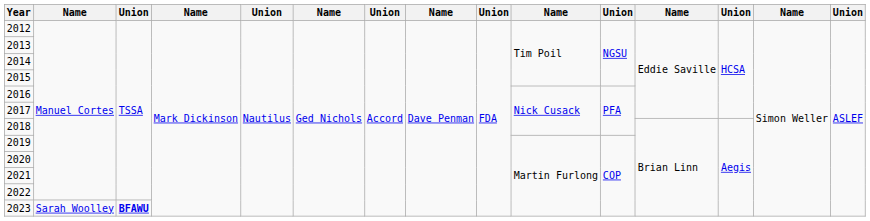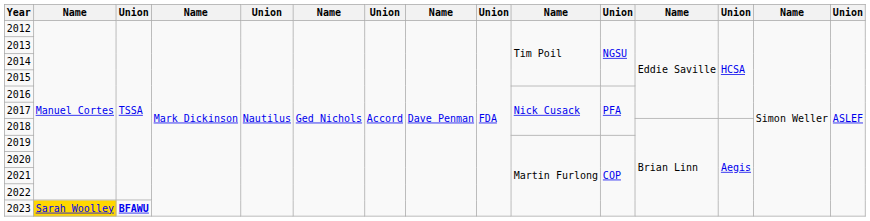2023 | column 2: no background -> gold background
